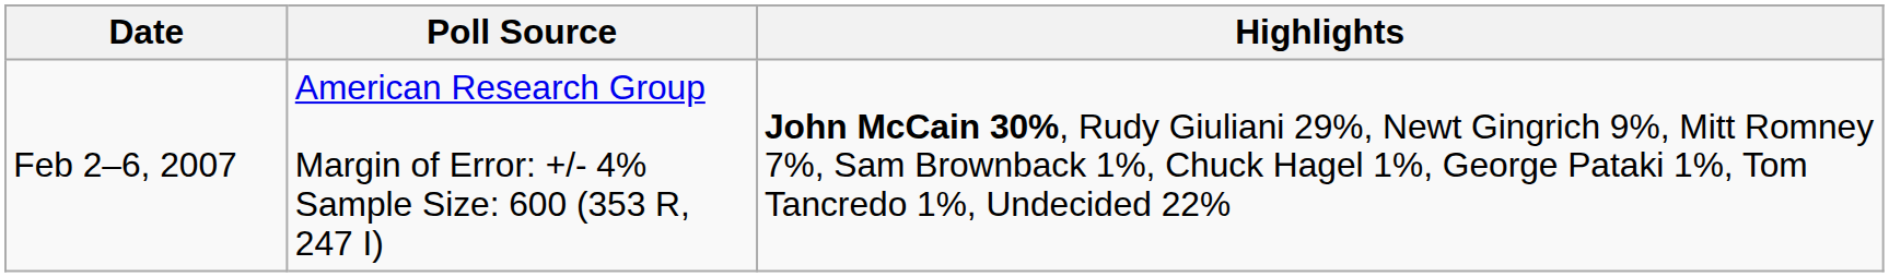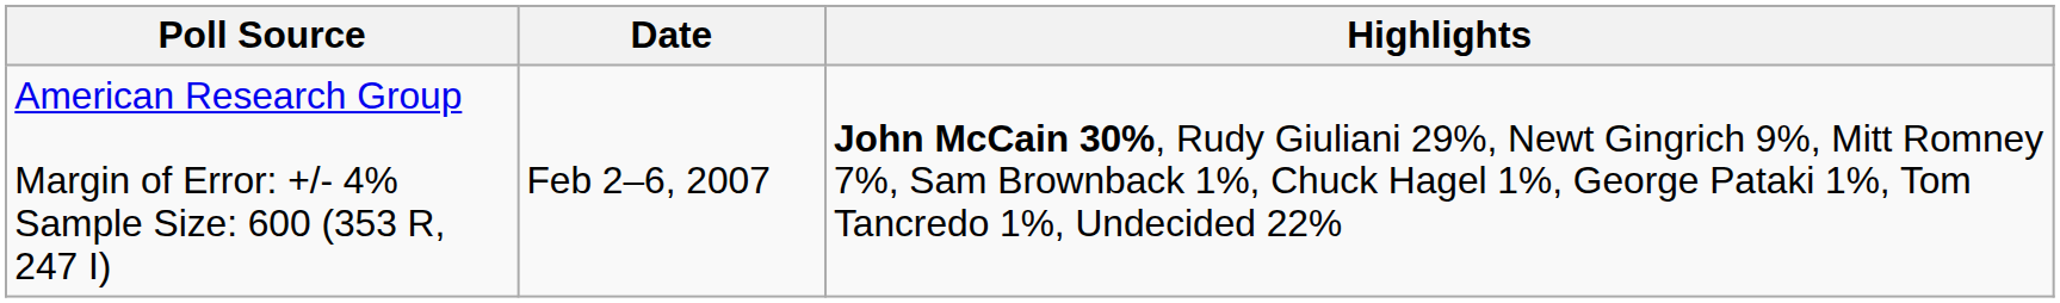columns swapped: Poll Source <-> Date
